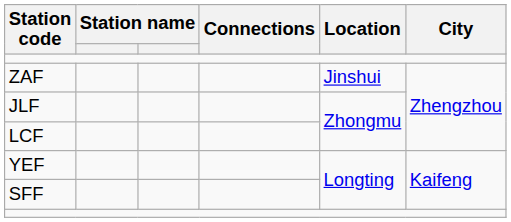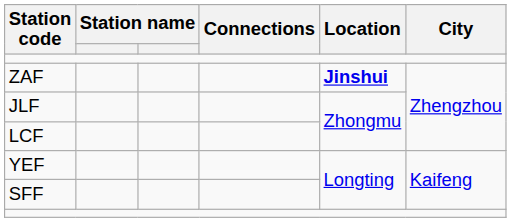ZAF | Location: normal -> bold
